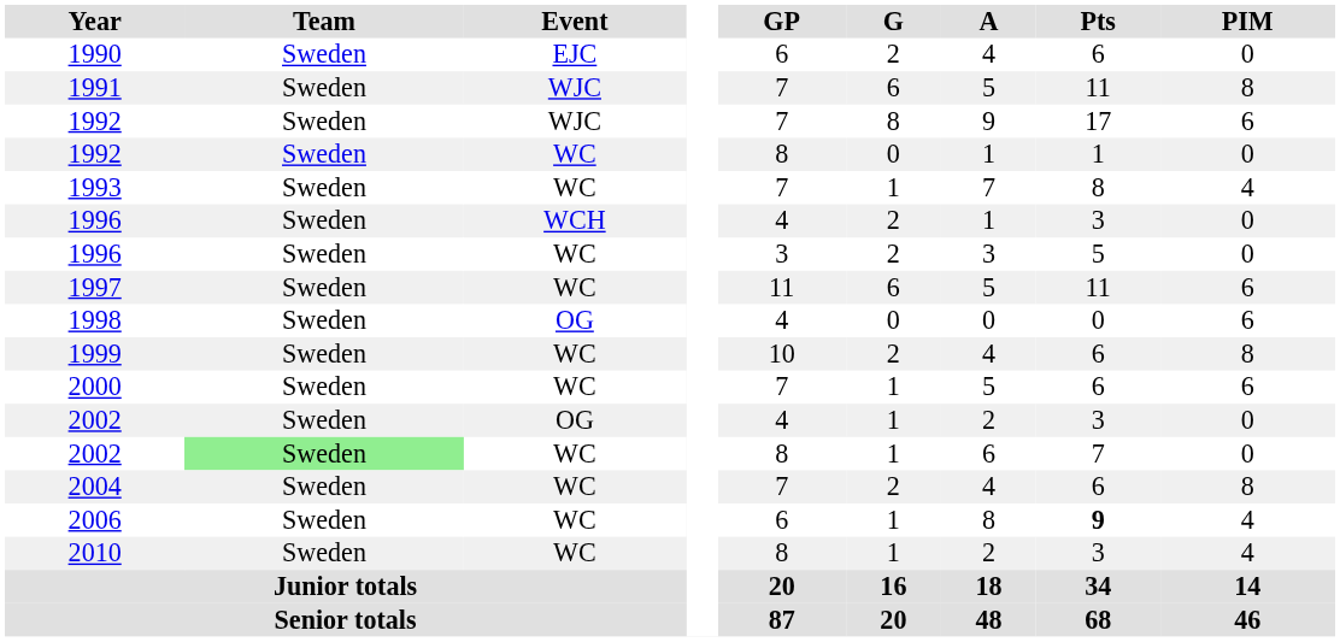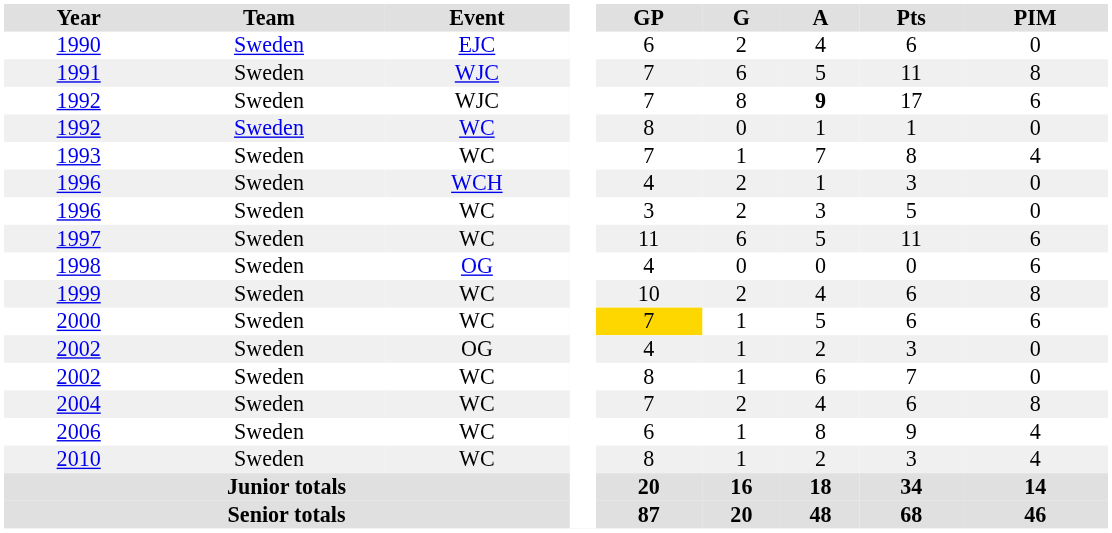1992 / WJC | A: normal -> bold
2000 | GP: no background -> gold background
2002 / WC | Team: lightgreen background -> no background
2006 | Pts: bold -> normal
